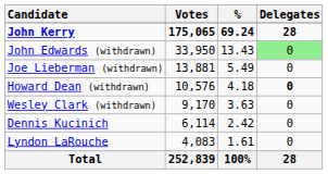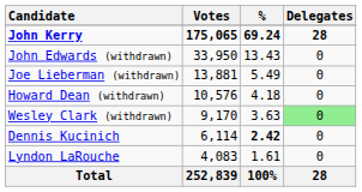John Edwards (withdrawn) | Delegates: lightgreen background -> no background
Howard Dean (withdrawn) | Delegates: bold -> normal
Wesley Clark (withdrawn) | Delegates: no background -> lightgreen background
Dennis Kucinich | %: normal -> bold
